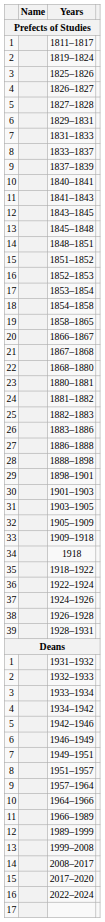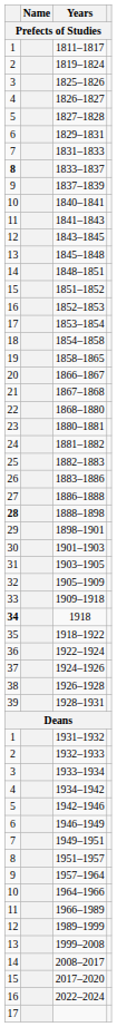1833–1837 | column 1: normal -> bold
1888–1898 | column 1: normal -> bold
1918 | column 1: normal -> bold
